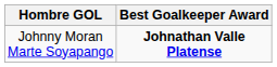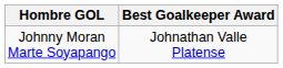Johnny Moran Marte Soyapango | Best Goalkeeper Award: bold -> normal
